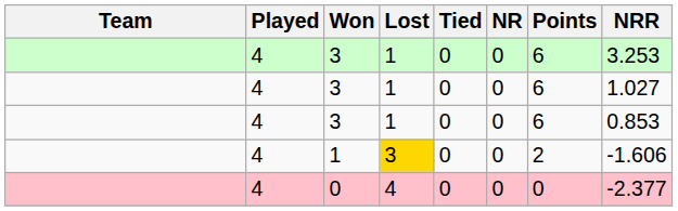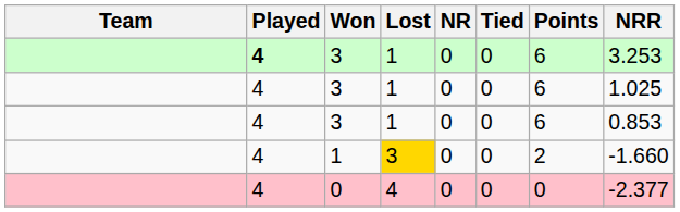columns swapped: Tied <-> NR
row 2 | Played: normal -> bold
row 3 | NRR: 1.027 -> 1.025
row 5 | NRR: -1.606 -> -1.660
